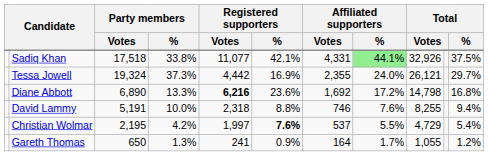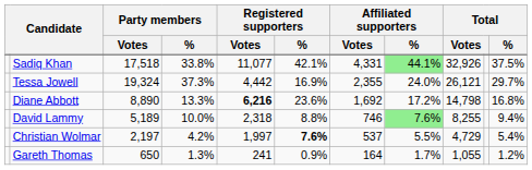Diane Abbott | Party members / Votes: 6,890 -> 8,890
David Lammy | Party members / Votes: 5,191 -> 5,189
David Lammy | Affiliated supporters / %: no background -> lightgreen background
Christian Wolmar | Party members / Votes: 2,195 -> 2,197
